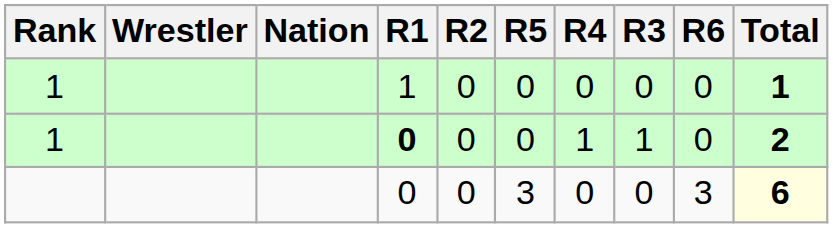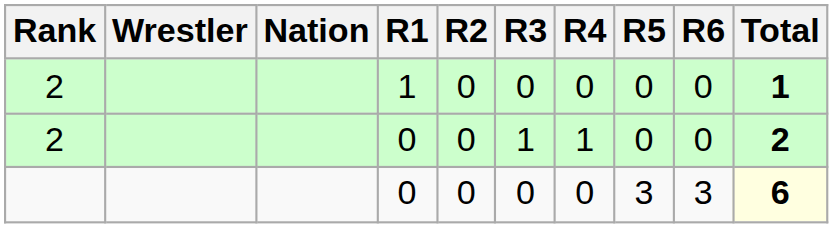columns swapped: R3 <-> R5
row 2 | Rank: 1 -> 2
row 3 | Rank: 1 -> 2
row 3 | R1: bold -> normal
